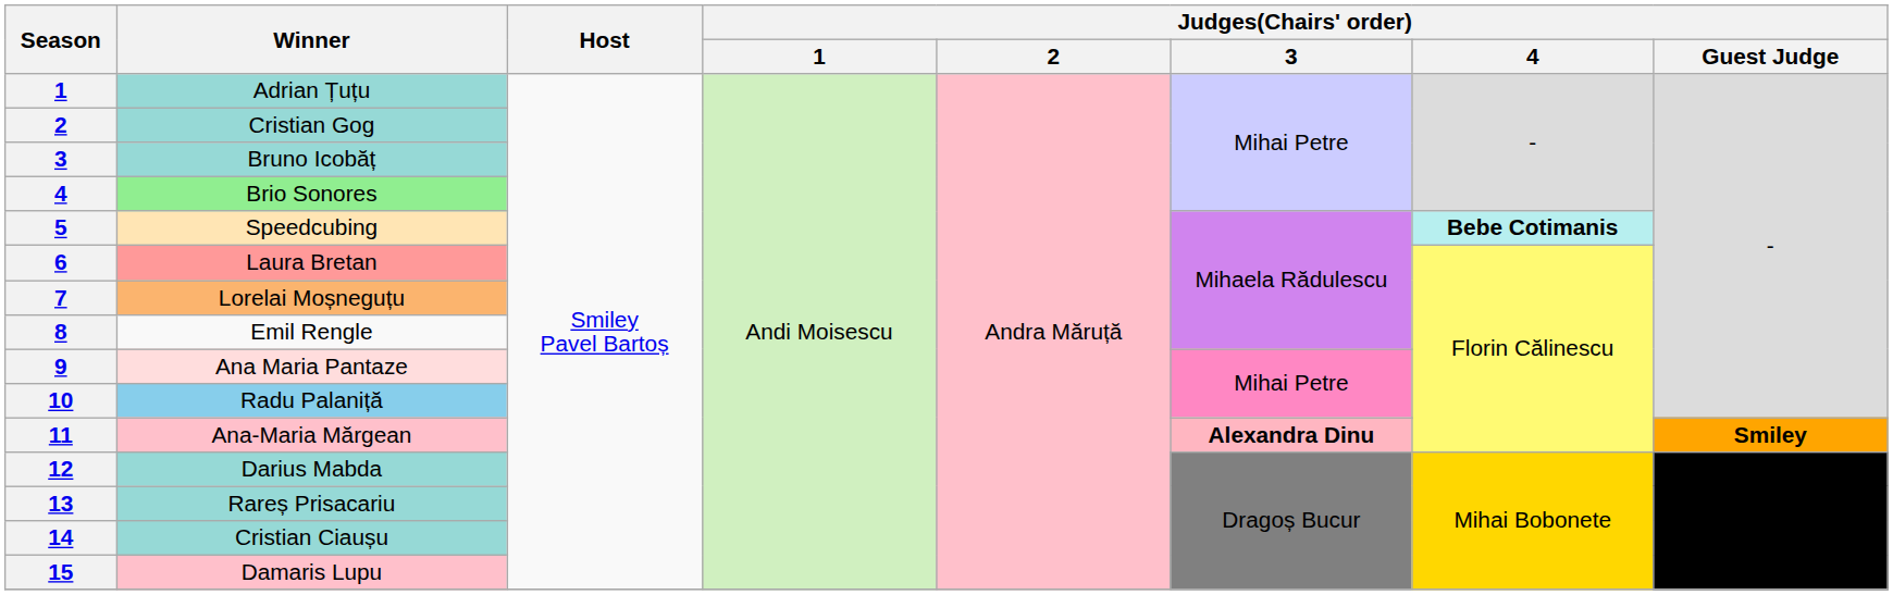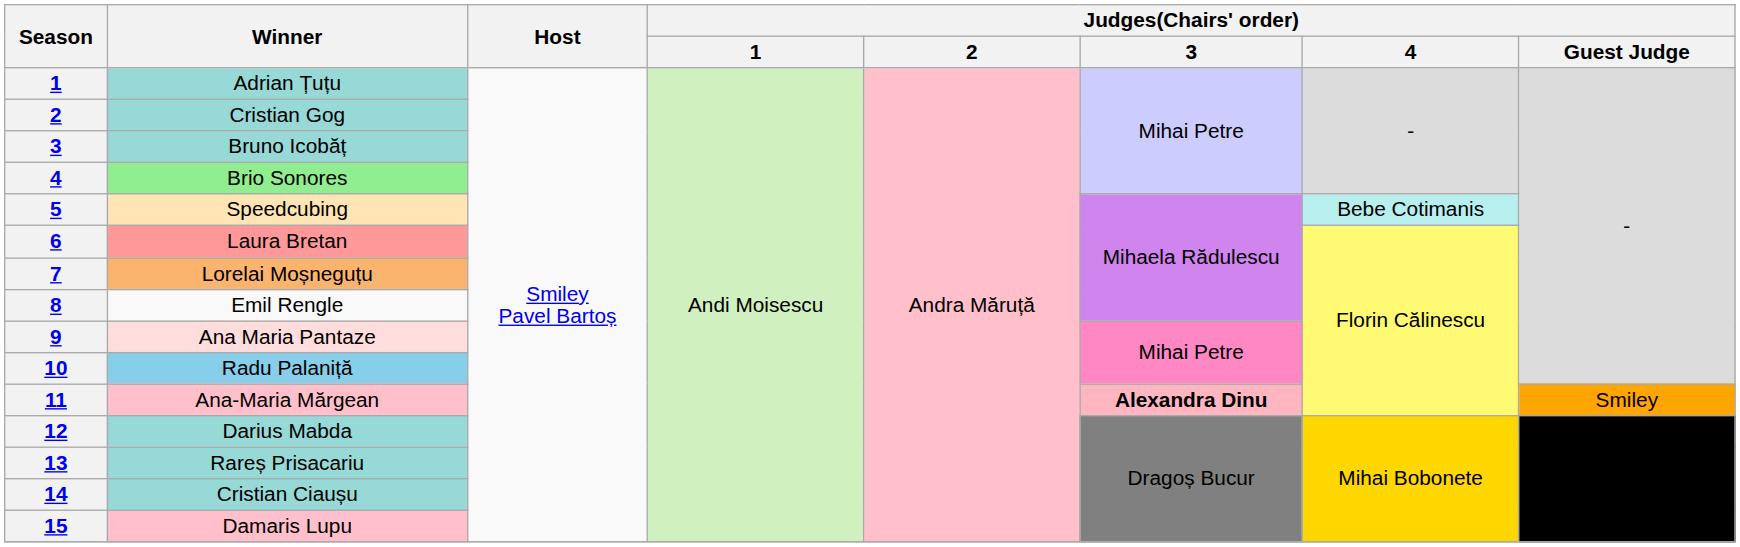Speedcubing | Judges(Chairs' order) / 4: bold -> normal
Ana-Maria Mărgean | Judges(Chairs' order) / Guest Judge: bold -> normal
